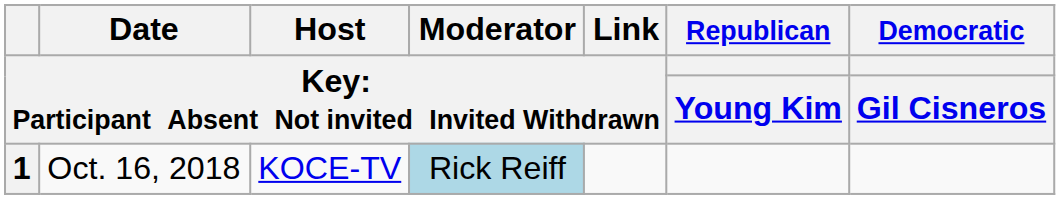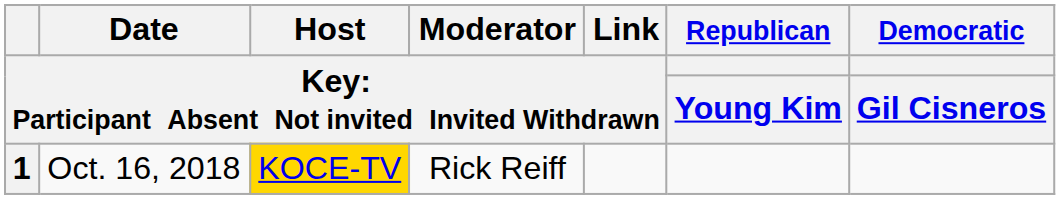1 | column 3: no background -> gold background
1 | column 4: lightblue background -> no background
